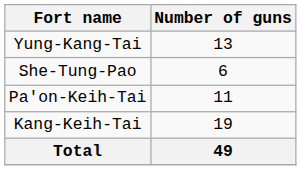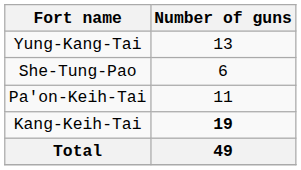Kang-Keih-Tai | Number of guns: normal -> bold
